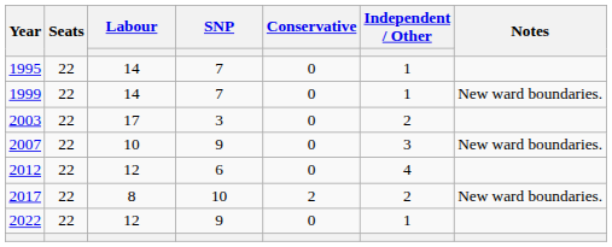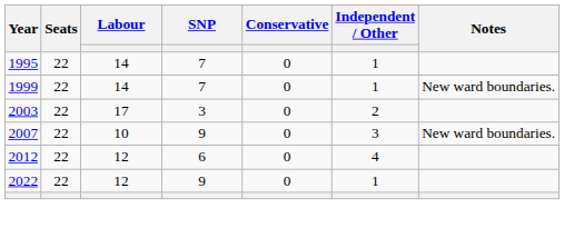- row: 2017 | 22 | 8 | 10 | 2 | 2 | New ward boundaries.
